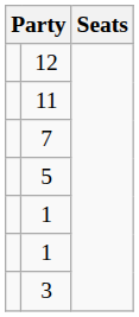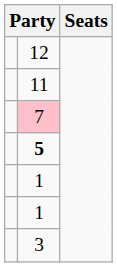7 | column 2: no background -> pink background
5 | column 2: normal -> bold
